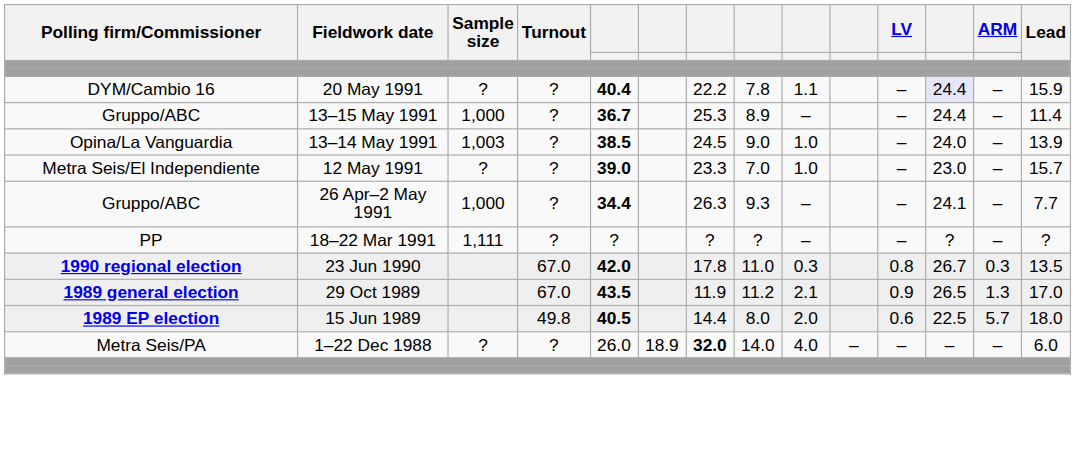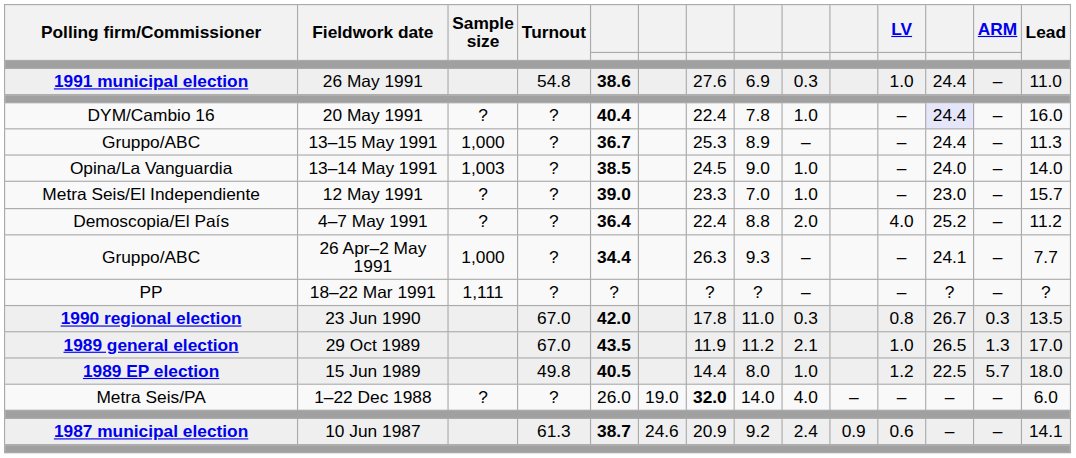+ row: 1991 municipal election | 26 May 1991 | 54.8 | 38.6 | 27.6 | 6.9 | 0.3 | 1.0 | 24.4 | – | 11.0
20 May 1991 | column 7: 22.2 -> 22.4
20 May 1991 | column 9: 1.1 -> 1.0
20 May 1991 | Lead: 15.9 -> 16.0
13–15 May 1991 | Lead: 11.4 -> 11.3
13–14 May 1991 | Lead: 13.9 -> 14.0
+ row: Demoscopia/El País | 4–7 May 1991 | ? | ? | 36.4 | 22.4 | 8.8 | 2.0 | 4.0 | 25.2 | – | 11.2
29 Oct 1989 | LV: 0.9 -> 1.0
15 Jun 1989 | column 9: 2.0 -> 1.0
15 Jun 1989 | LV: 0.6 -> 1.2
1–22 Dec 1988 | column 6: 18.9 -> 19.0
+ row: 1987 municipal election | 10 Jun 1987 | 61.3 | 38.7 | 24.6 | 20.9 | 9.2 | 2.4 | 0.9 | 0.6 | – | – | 14.1
